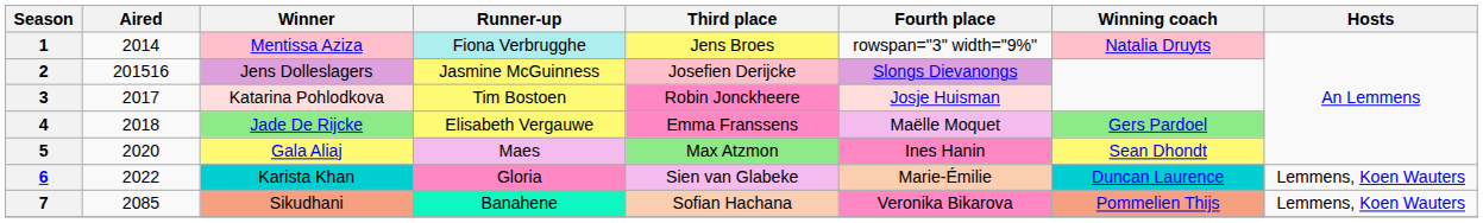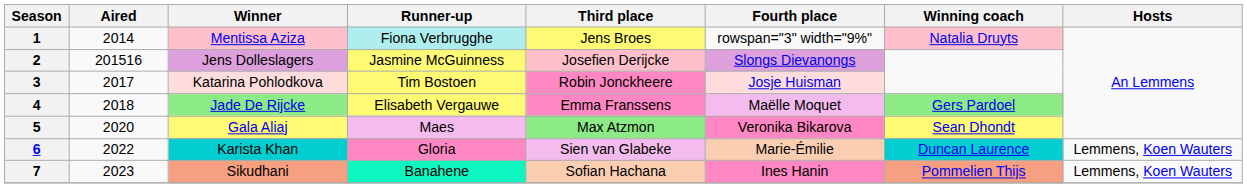5 | Fourth place: Ines Hanin -> Veronika Bikarova
7 | Aired: 2085 -> 2023
7 | Fourth place: Veronika Bikarova -> Ines Hanin
